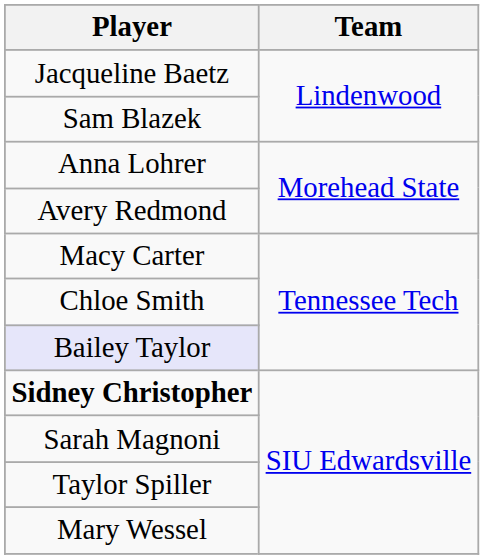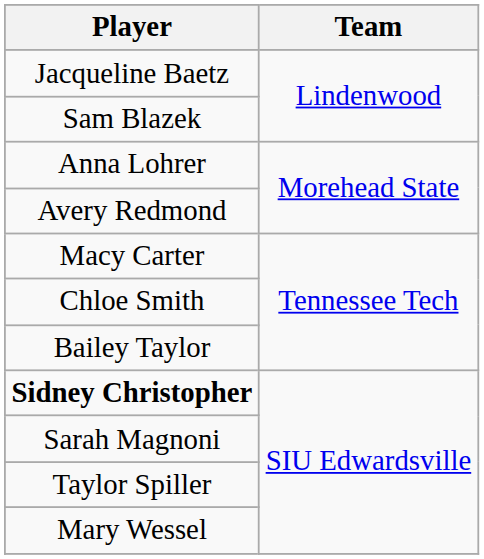Bailey Taylor | Player: lavender background -> no background
